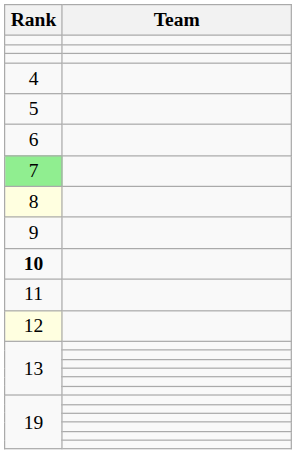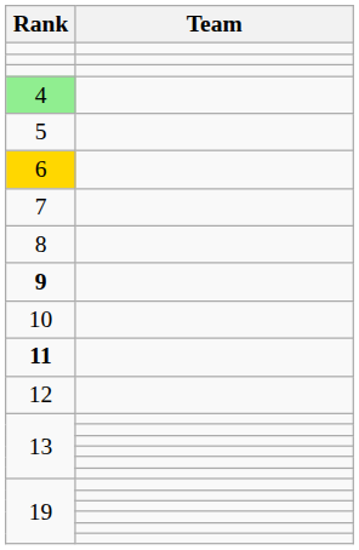row 5 | Rank: no background -> lightgreen background
row 7 | Rank: no background -> gold background
row 8 | Rank: lightgreen background -> no background
row 9 | Rank: lightyellow background -> no background
row 10 | Rank: normal -> bold
row 11 | Rank: bold -> normal
row 12 | Rank: normal -> bold
row 13 | Rank: lightyellow background -> no background
